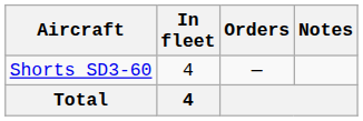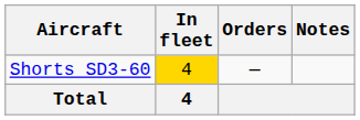Shorts SD3-60 | In fleet: no background -> gold background
